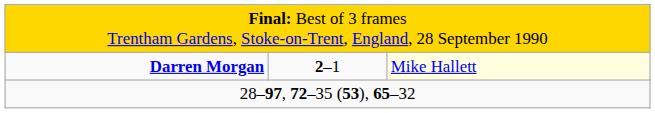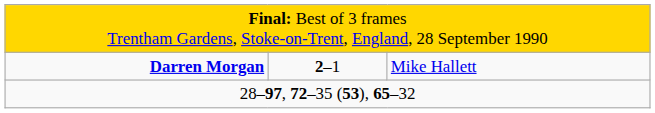Darren Morgan | column 3: lightyellow background -> no background
